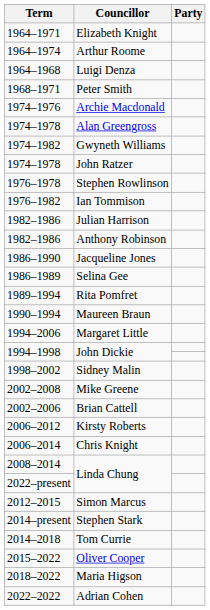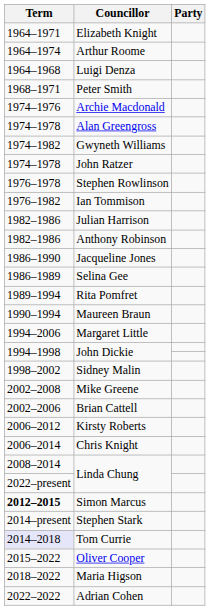Simon Marcus | Term: normal -> bold
Tom Currie | Term: no background -> lavender background
